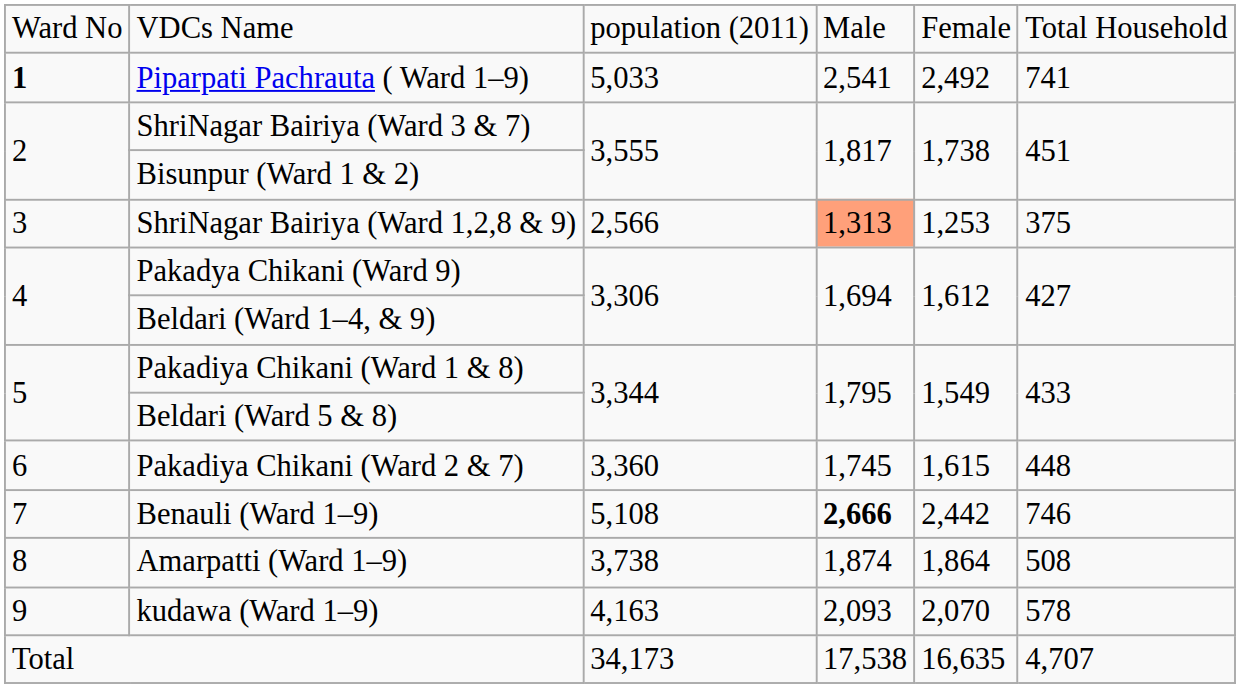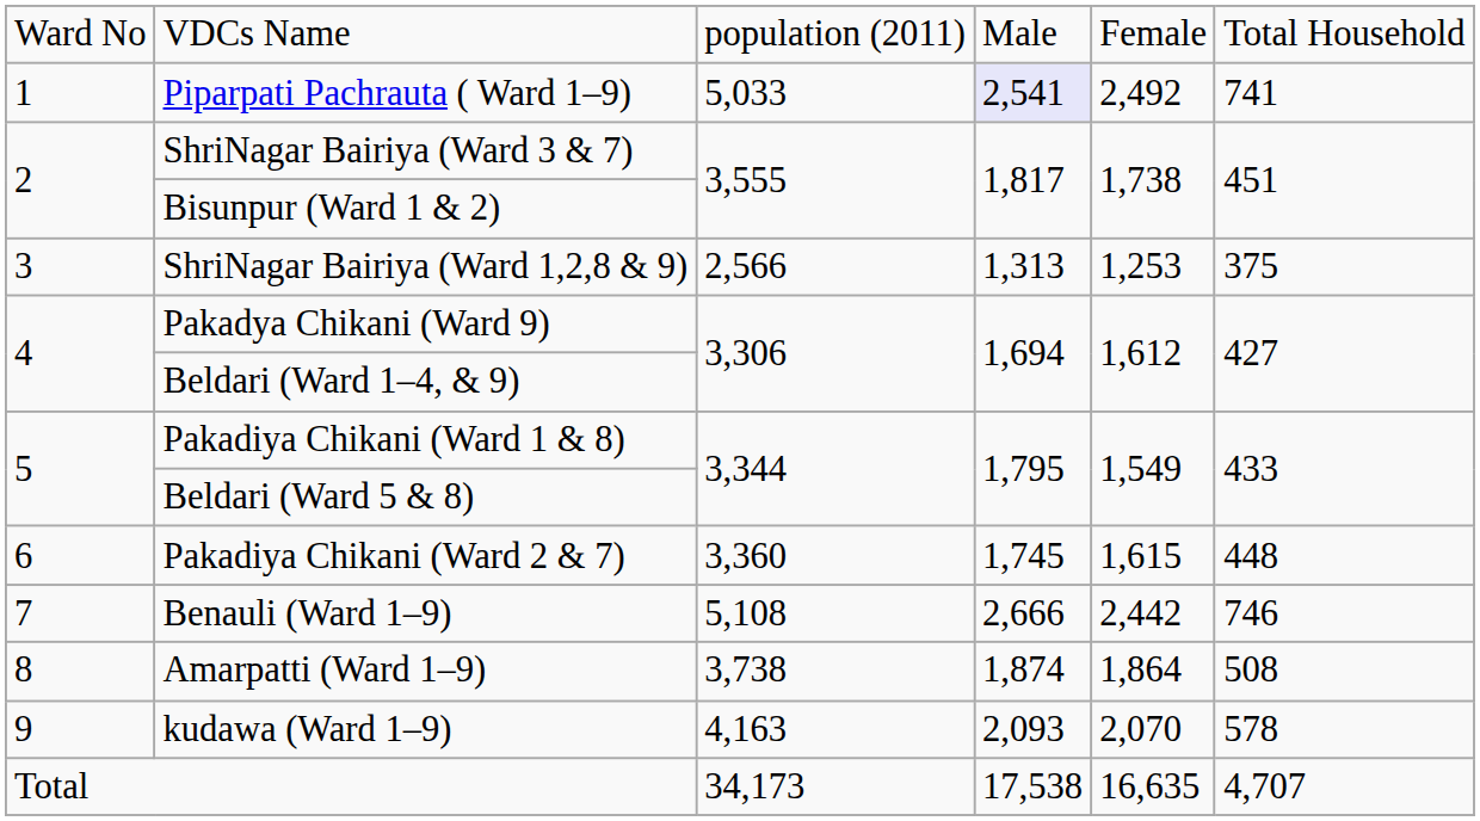Piparpati Pachrauta ( Ward 1–9) | column 1: bold -> normal
Piparpati Pachrauta ( Ward 1–9) | column 4: no background -> lavender background
ShriNagar Bairiya (Ward 1,2,8 & 9) | column 4: lightsalmon background -> no background
Benauli (Ward 1–9) | column 4: bold -> normal
